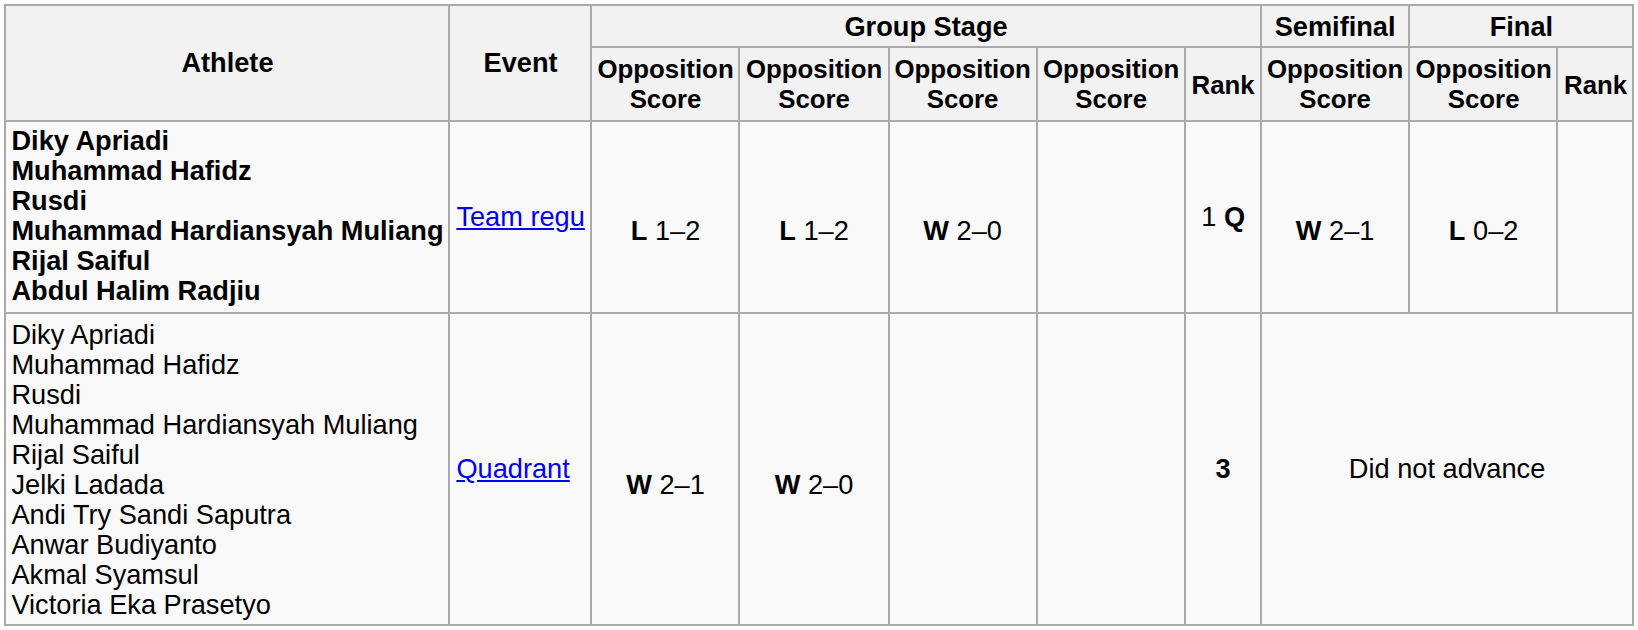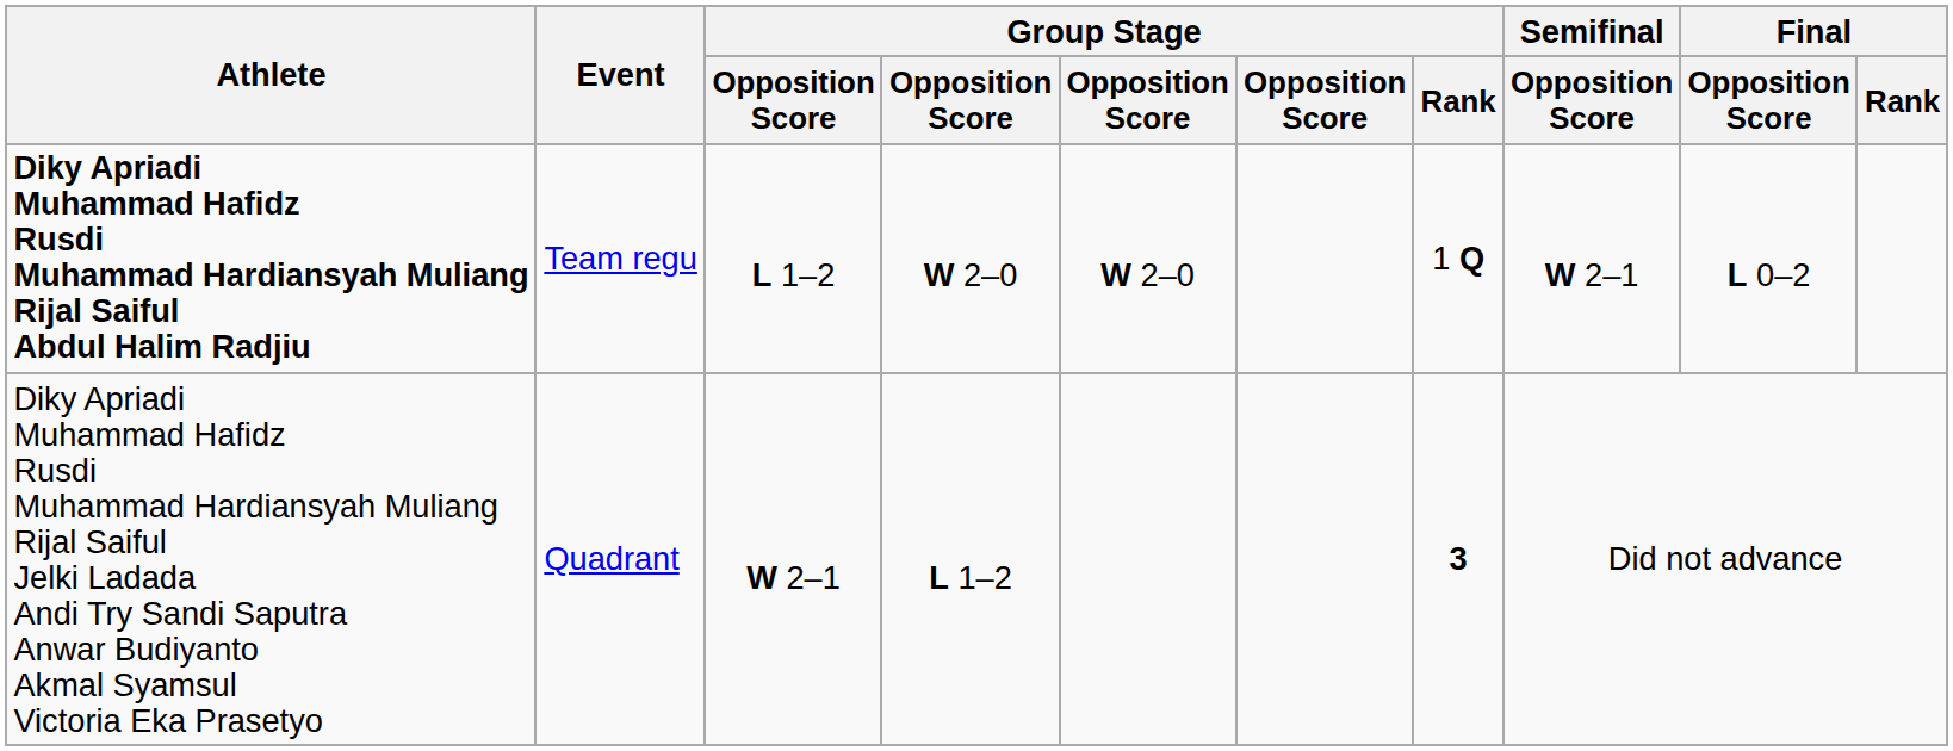row 3 | column 4: L 1–2 -> W 2–0
row 4 | column 4: W 2–0 -> L 1–2
